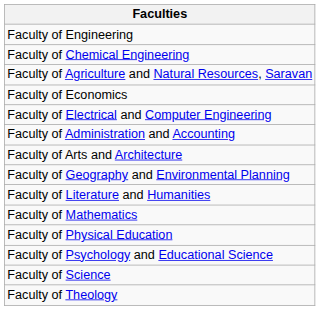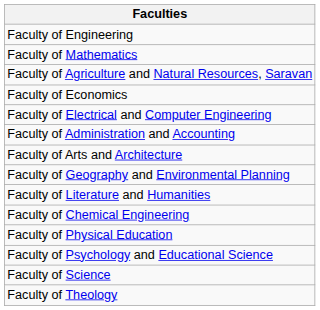row 3 | column 1: Faculty of Chemical Engineering -> Faculty of Mathematics
row 11 | column 1: Faculty of Mathematics -> Faculty of Chemical Engineering
